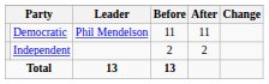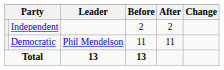rows swapped: Democratic <-> Independent
